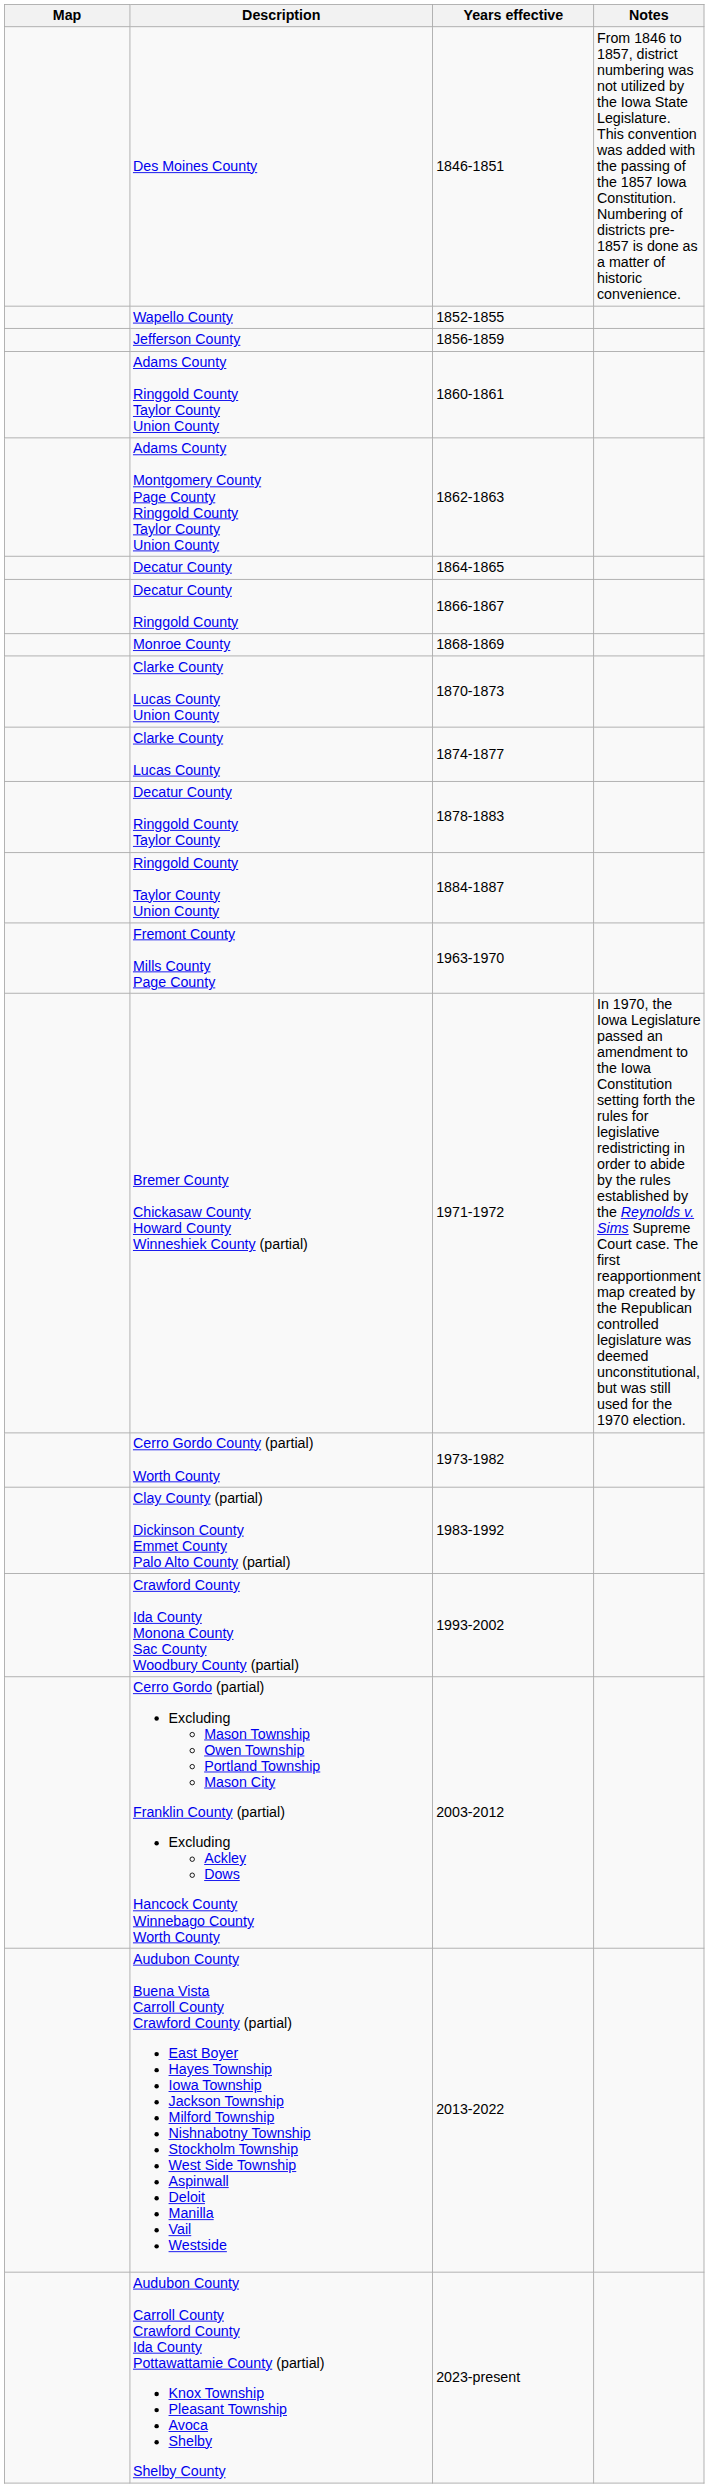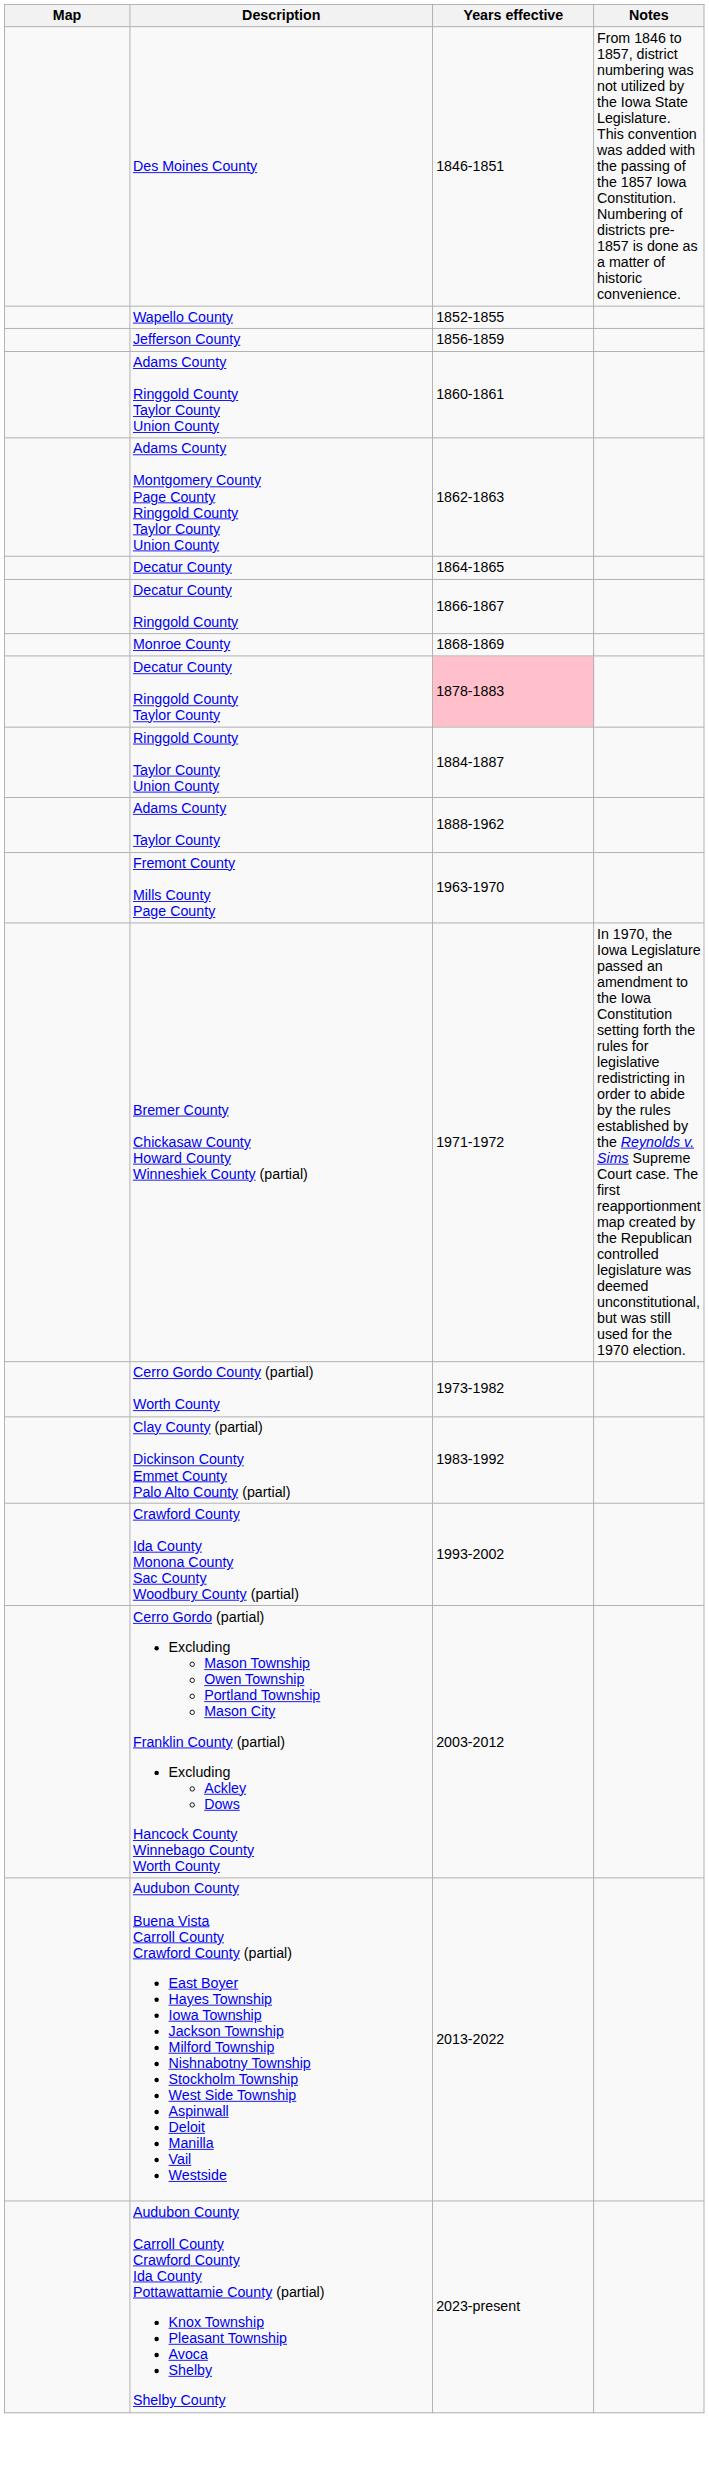- row: Clarke County Lucas County Union County | 1870-1873
- row: Clarke County Lucas County | 1874-1877
Decatur County Ringgold County Taylor County | Years effective: no background -> pink background
+ row: Adams County Taylor County | 1888-1962
